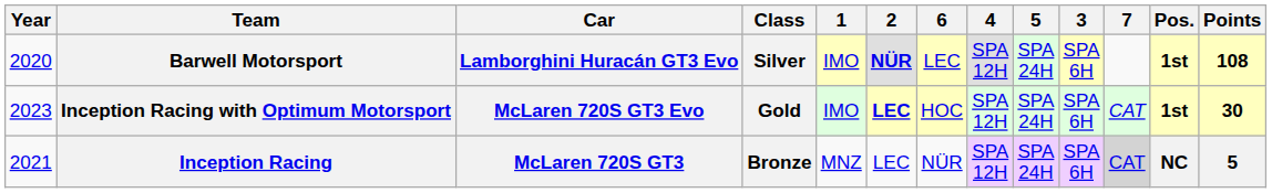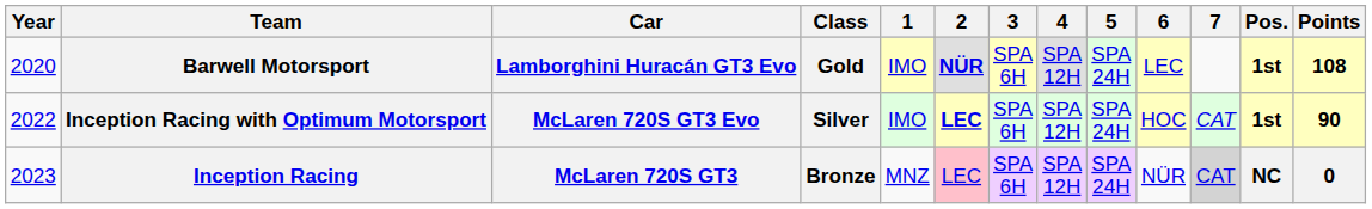columns swapped: 3 <-> 6
Barwell Motorsport | Class: Silver -> Gold
Inception Racing with Optimum Motorsport | Year: 2023 -> 2022
Inception Racing with Optimum Motorsport | Class: Gold -> Silver
Inception Racing with Optimum Motorsport | Points: 30 -> 90
Inception Racing | Year: 2021 -> 2023
Inception Racing | 2: no background -> pink background
Inception Racing | Points: 5 -> 0
